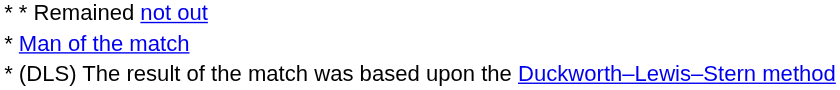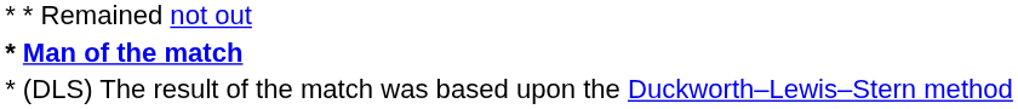row 2 | column 1: normal -> bold
